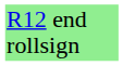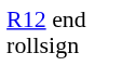row 1 | column 1: lightgreen background -> no background
